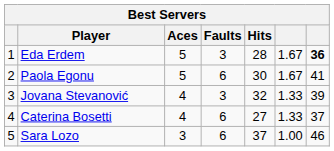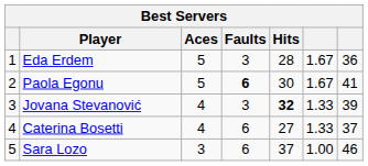Eda Erdem | column 7: bold -> normal
Paola Egonu | Faults: normal -> bold
Jovana Stevanović | Hits: normal -> bold
